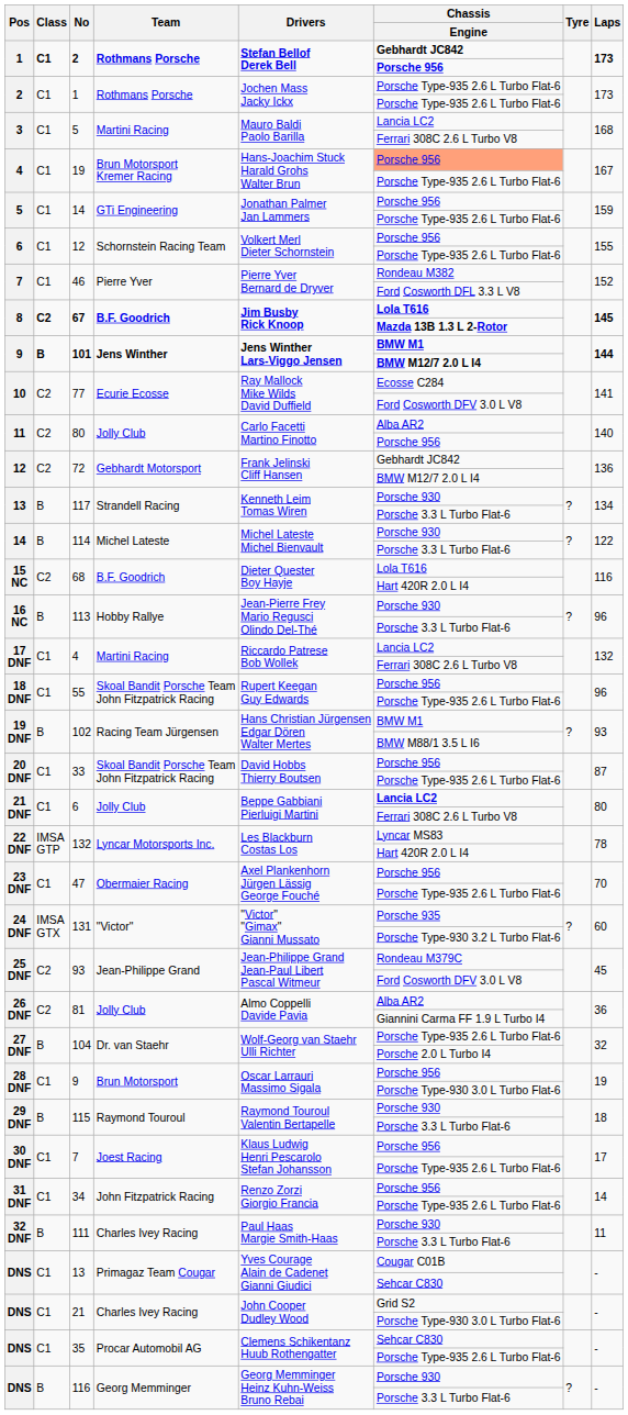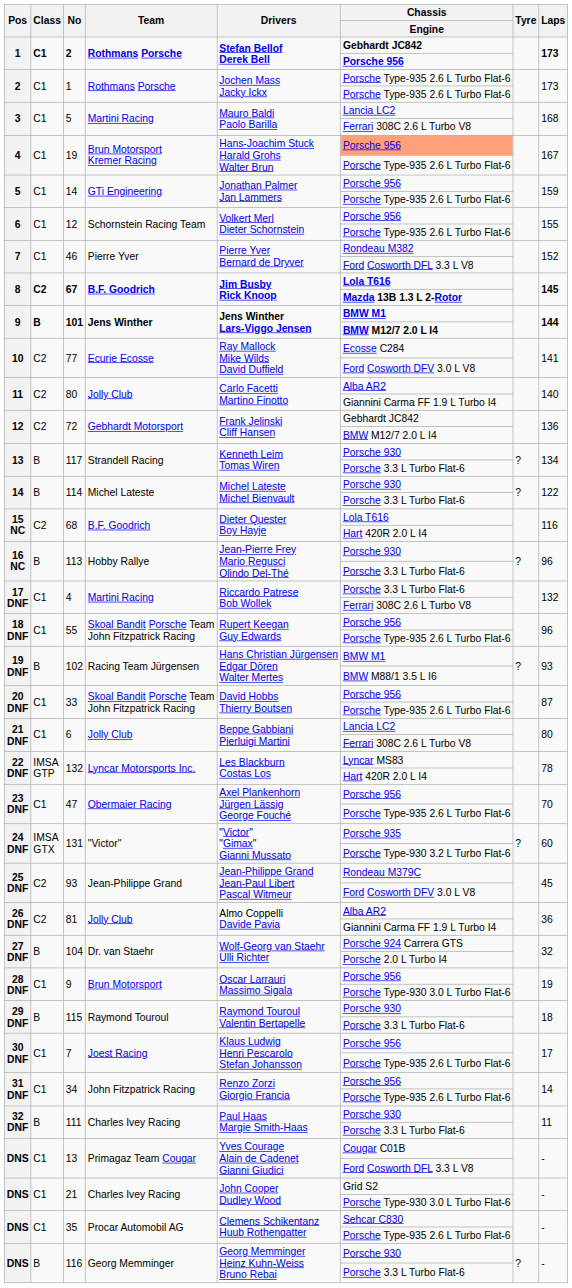row 24 | Chassis / Engine: Porsche 956 -> Giannini Carma FF 1.9 L Turbo I4
row 35 | Chassis / Engine: Lancia LC2 -> Porsche 3.3 L Turbo Flat-6
row 43 | Chassis / Engine: bold -> normal
row 55 | Chassis / Engine: Porsche Type-935 2.6 L Turbo Flat-6 -> Porsche 924 Carrera GTS
row 68 | Chassis / Engine: Sehcar C830 -> Ford Cosworth DFL 3.3 L V8
